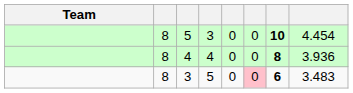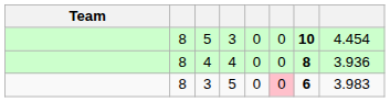row 4 | column 8: 3.483 -> 3.983
